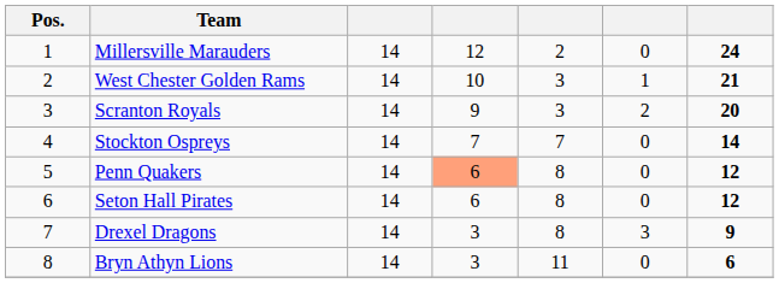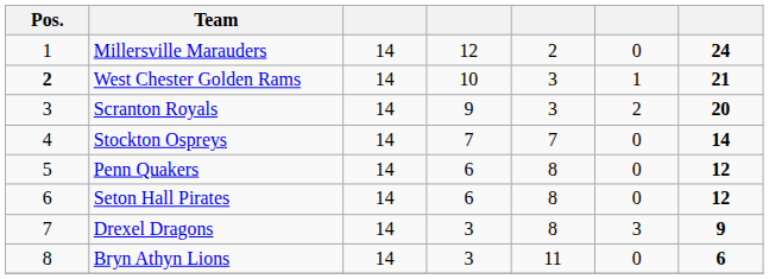West Chester Golden Rams | Pos.: normal -> bold
Penn Quakers | column 4: lightsalmon background -> no background
